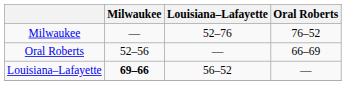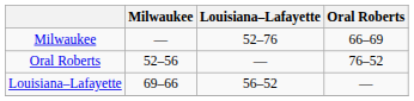row 2 | Oral Roberts: 76–52 -> 66–69
row 3 | Oral Roberts: 66–69 -> 76–52
row 4 | Milwaukee: bold -> normal
